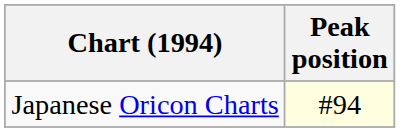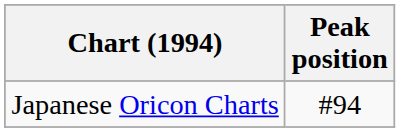Japanese Oricon Charts | Peak position: lightyellow background -> no background
